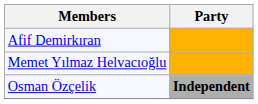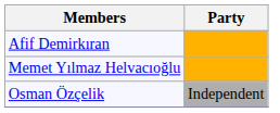Osman Özçelik | column 2: bold -> normal
